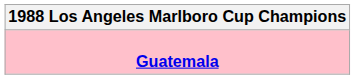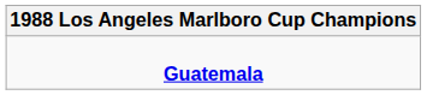row 2 | column 1: pink background -> no background
